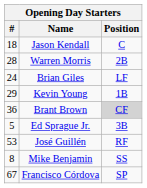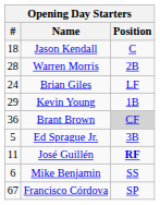José Guillén | #: 53 -> 11
José Guillén | Position: normal -> bold
Mike Benjamin | #: 8 -> 6
